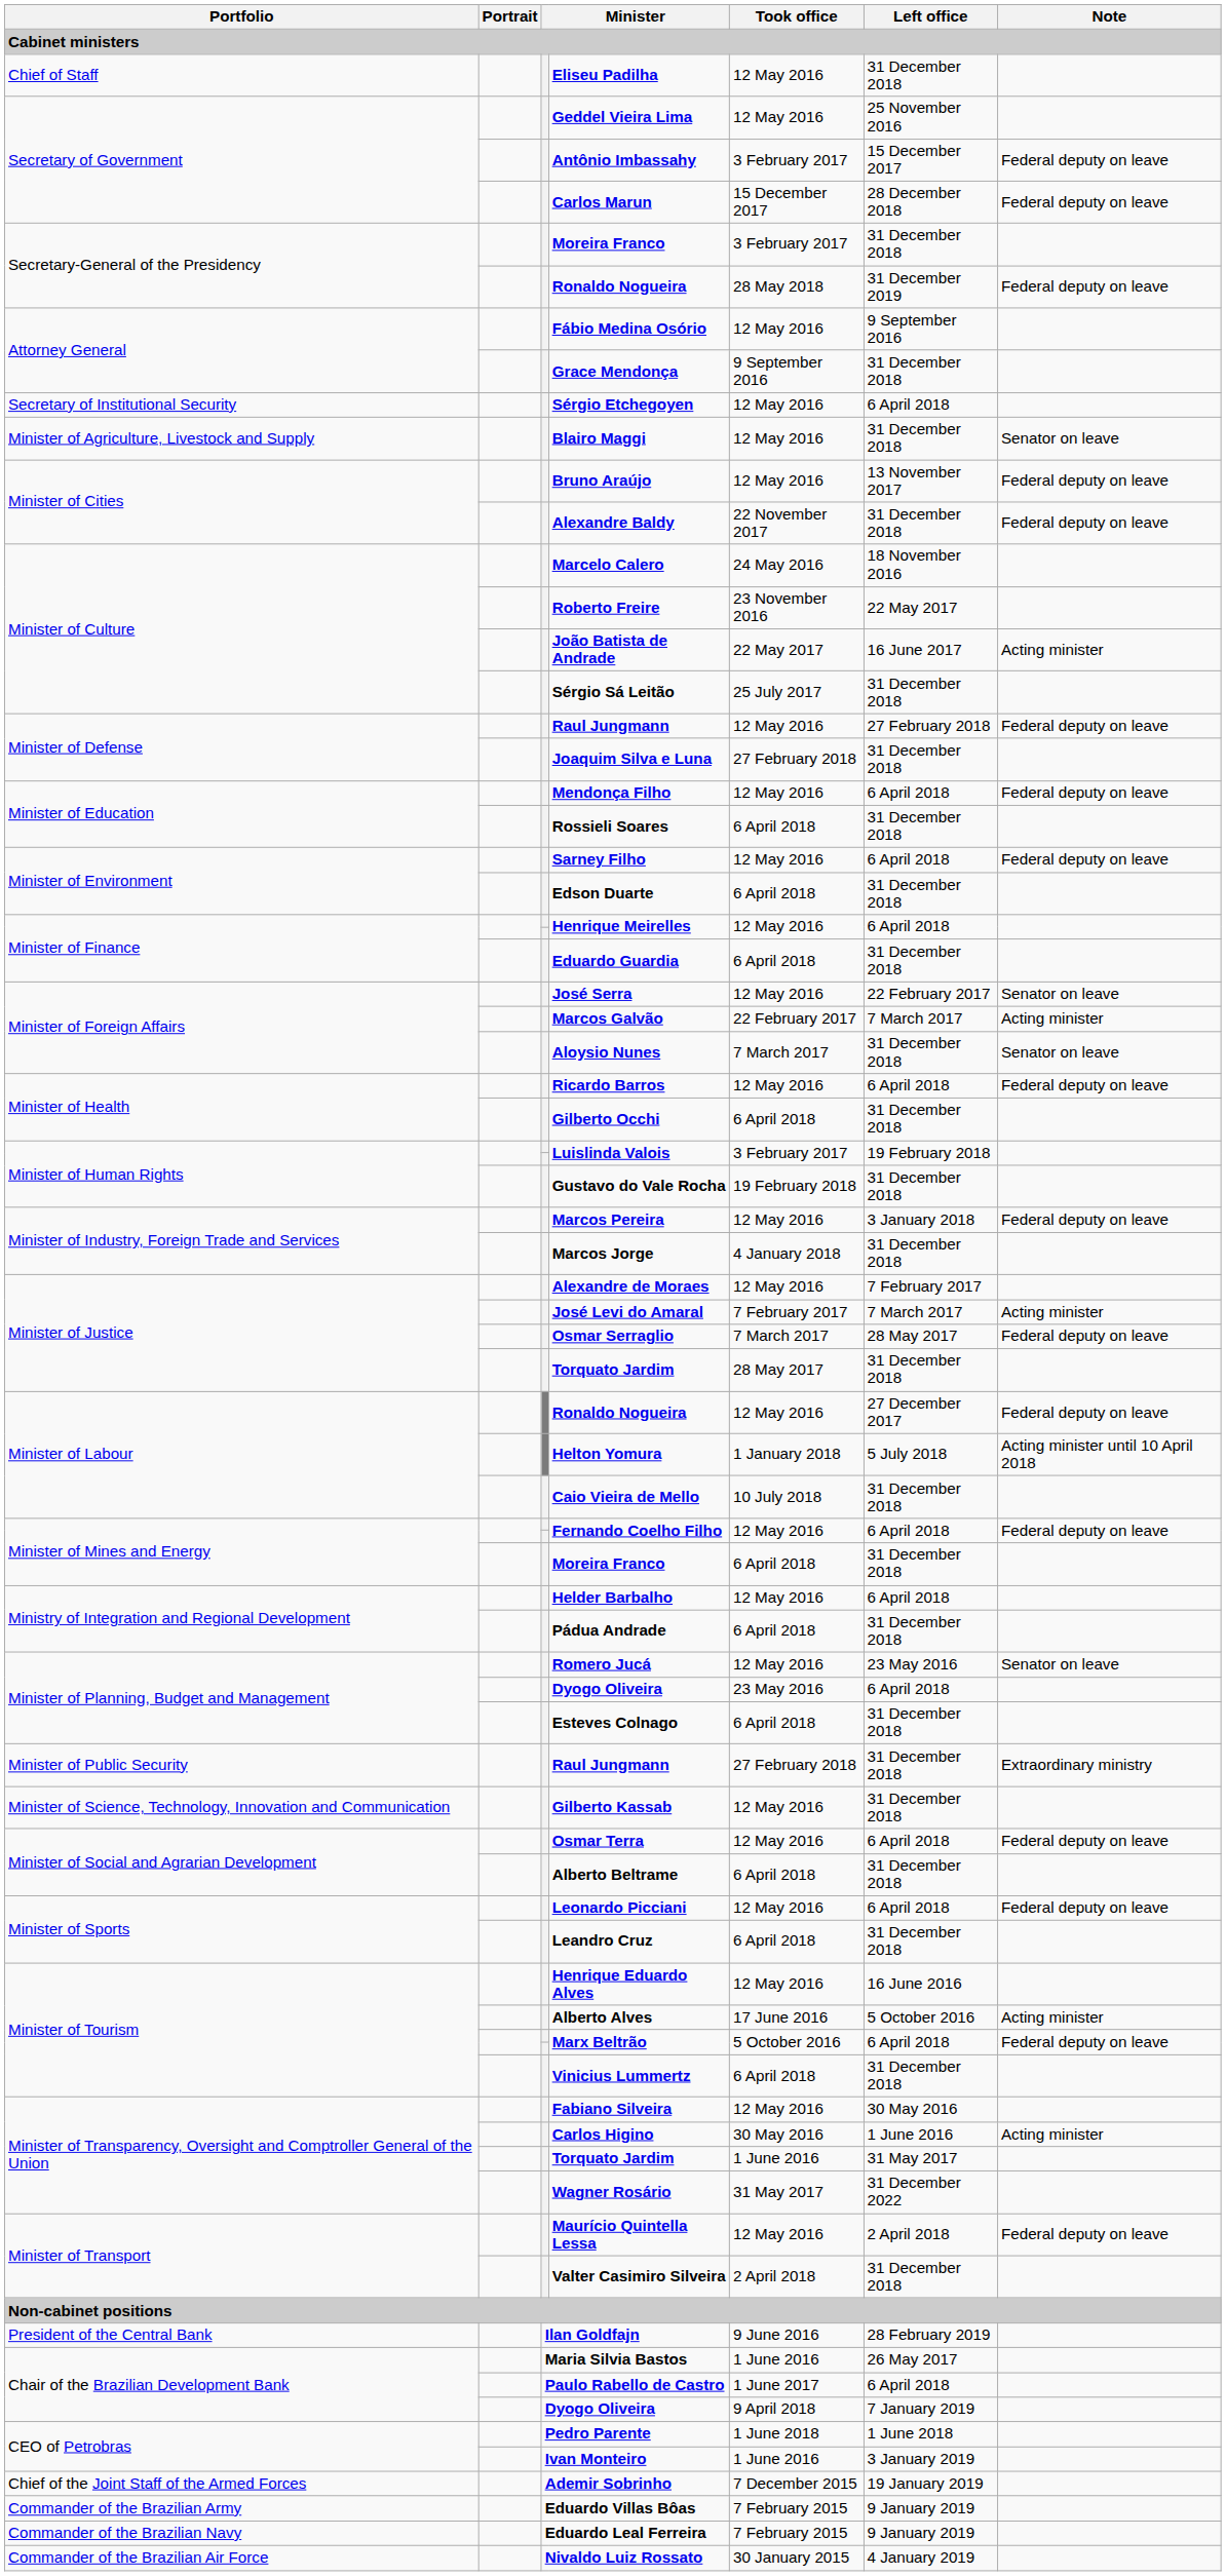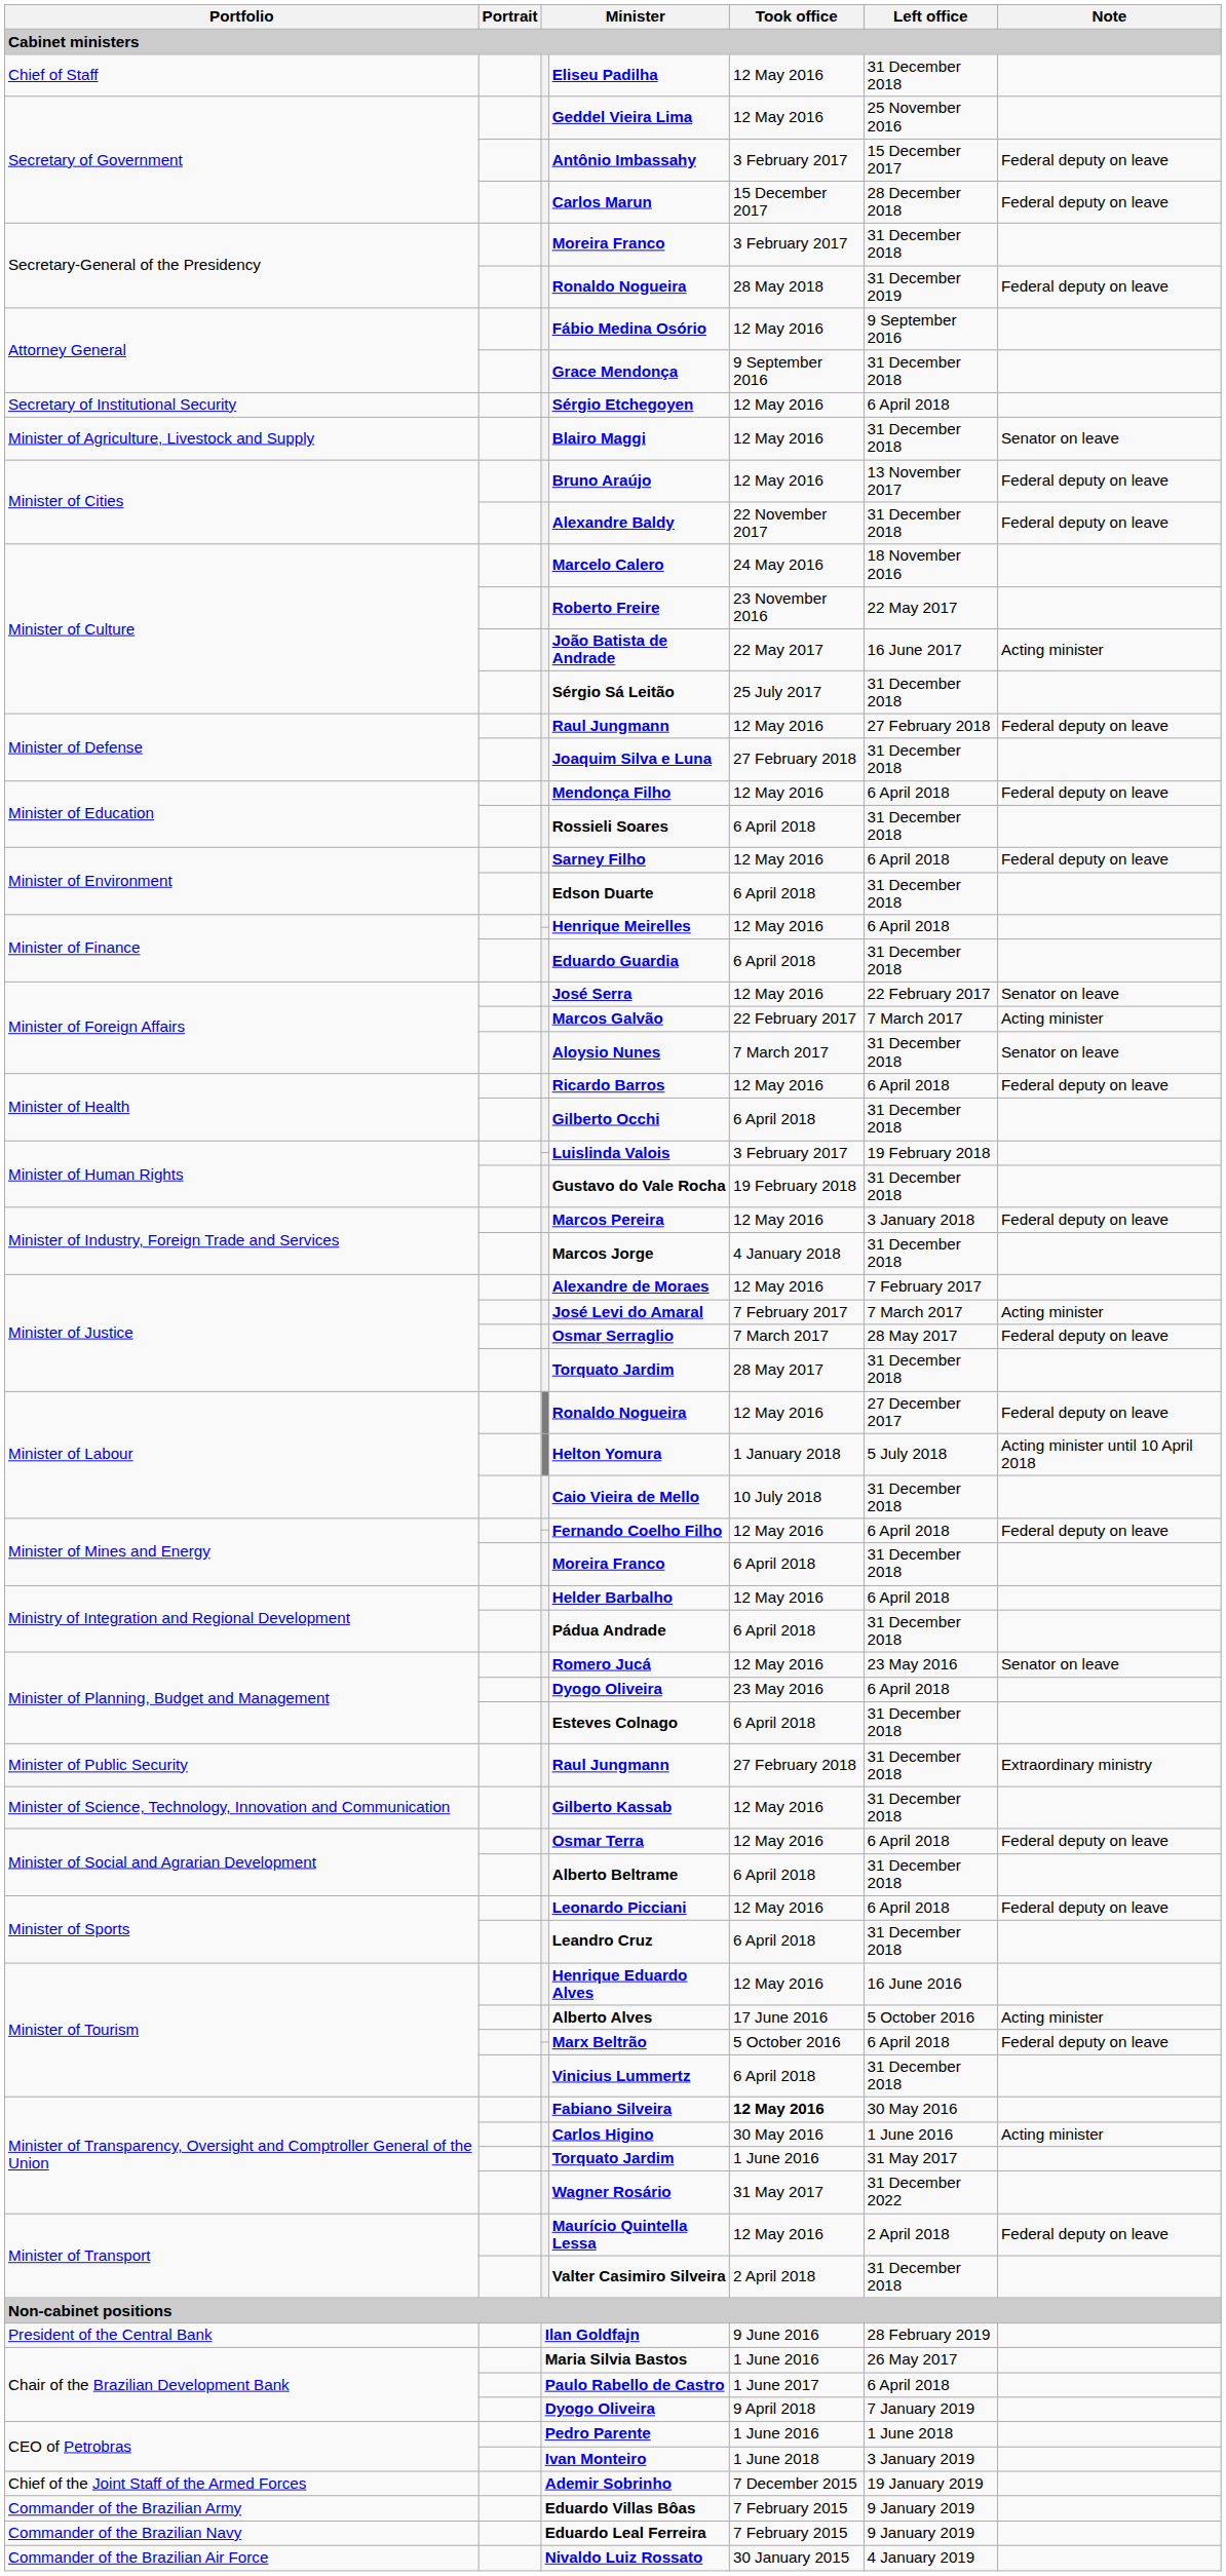Fabiano Silveira | Took office: normal -> bold
Pedro Parente | Took office: 1 June 2018 -> 1 June 2016
Ivan Monteiro | Took office: 1 June 2016 -> 1 June 2018
